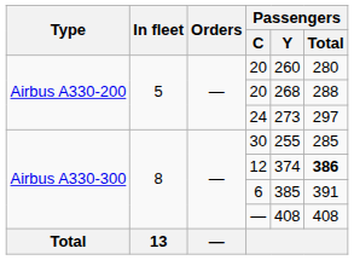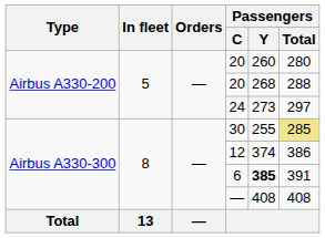30 | Passengers / Total: no background -> khaki background
12 | Passengers / Total: bold -> normal
6 | Passengers / Y: normal -> bold
